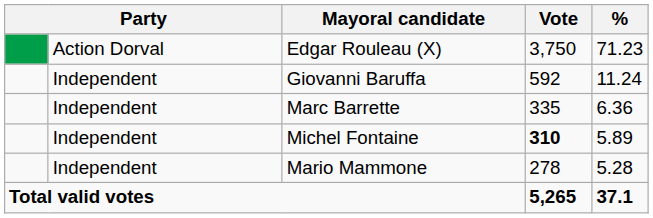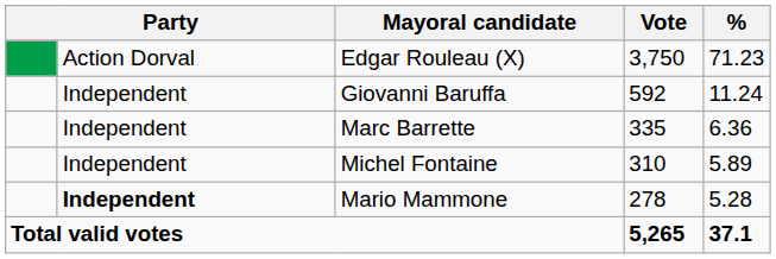Michel Fontaine | Vote: bold -> normal
Mario Mammone | column 2: normal -> bold
